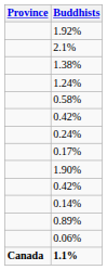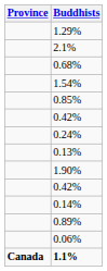row 2 | Buddhists: 1.92% -> 1.29%
row 4 | Buddhists: 1.38% -> 0.68%
row 5 | Buddhists: 1.24% -> 1.54%
row 6 | Buddhists: 0.58% -> 0.85%
row 9 | Buddhists: 0.17% -> 0.13%
